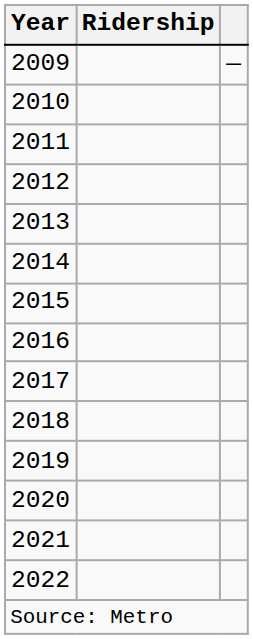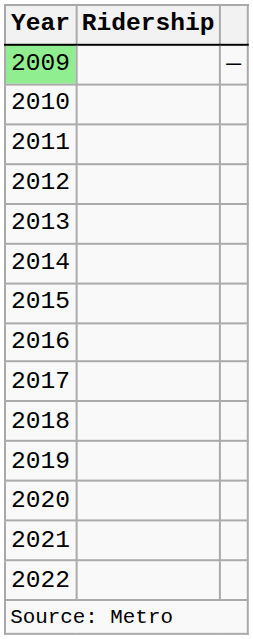2009 | Year: no background -> lightgreen background
